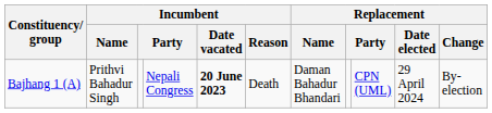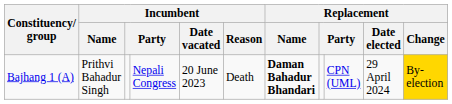Bajhang 1 (A) | Incumbent / Date vacated: bold -> normal
Bajhang 1 (A) | Replacement / Name: normal -> bold
Bajhang 1 (A) | Replacement / Change: no background -> gold background
